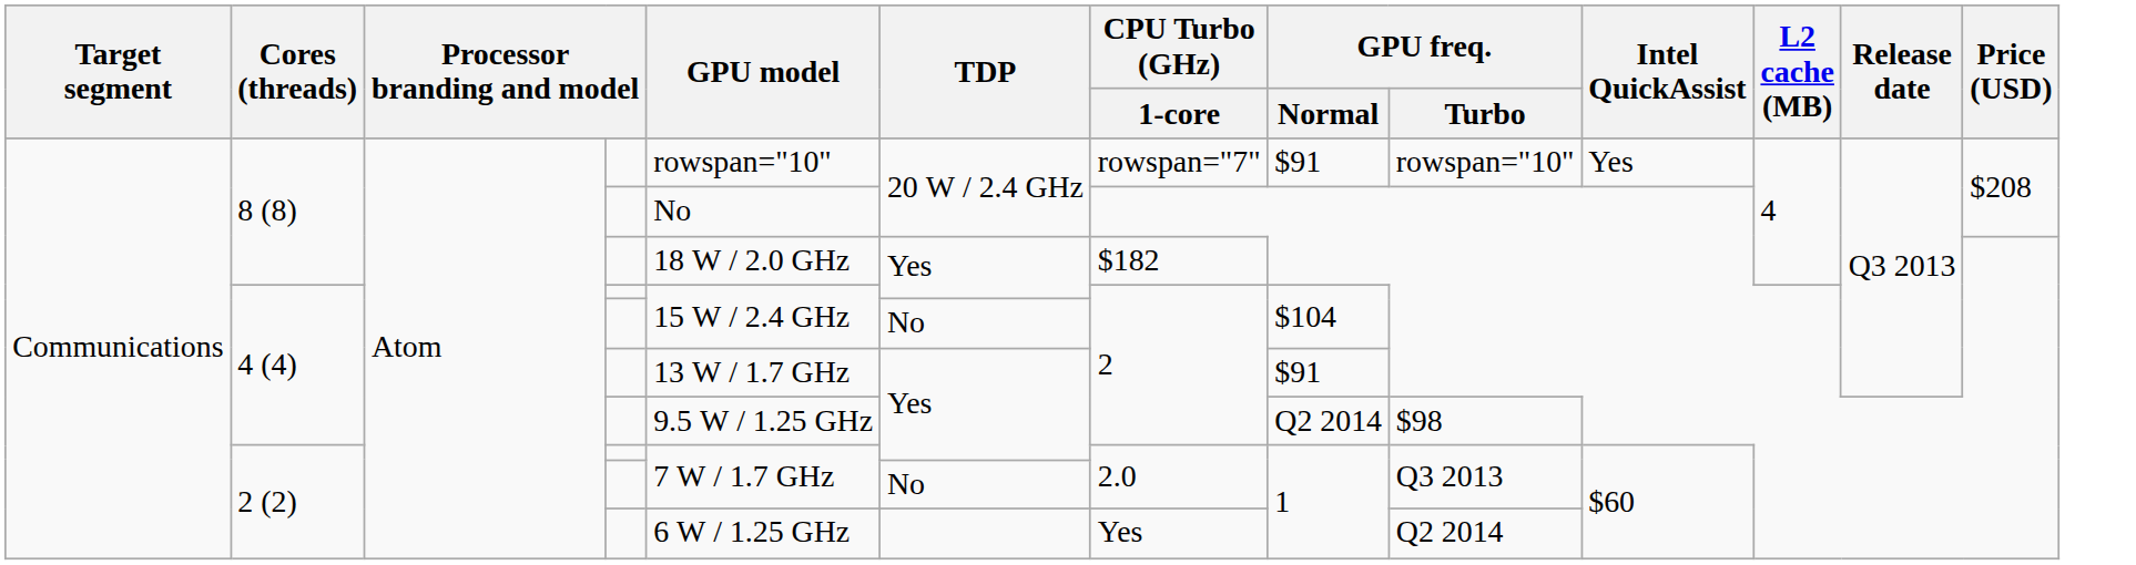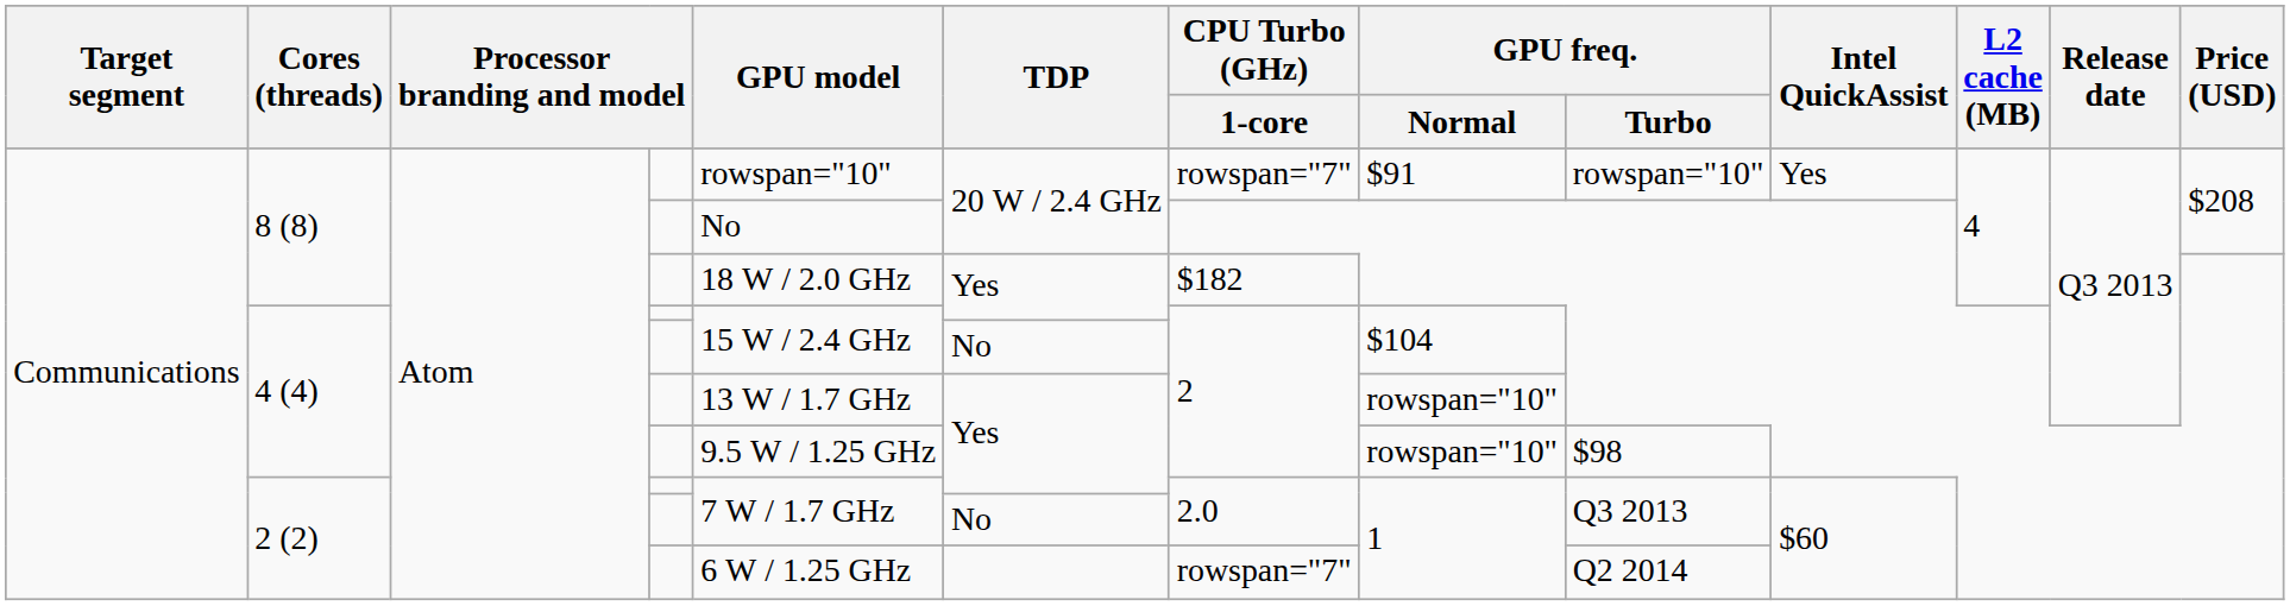row 8 | GPU freq. / Normal: $91 -> rowspan="10"
row 9 | GPU freq. / Normal: Q2 2014 -> rowspan="10"
row 12 | CPU Turbo (GHz) / 1-core: Yes -> rowspan="7"
